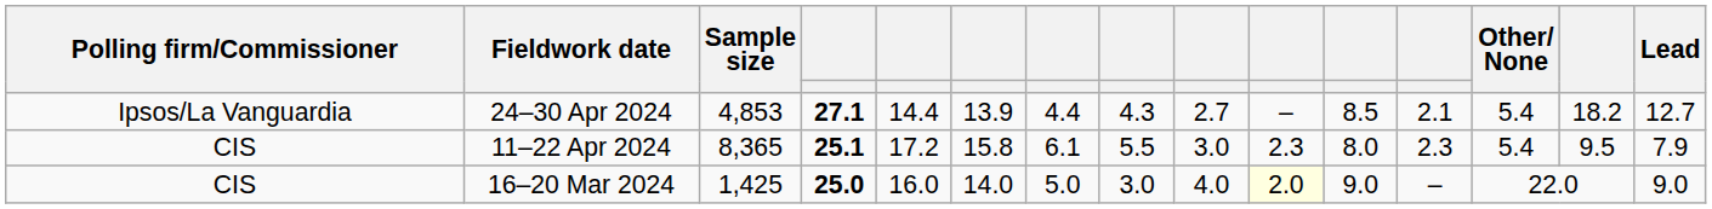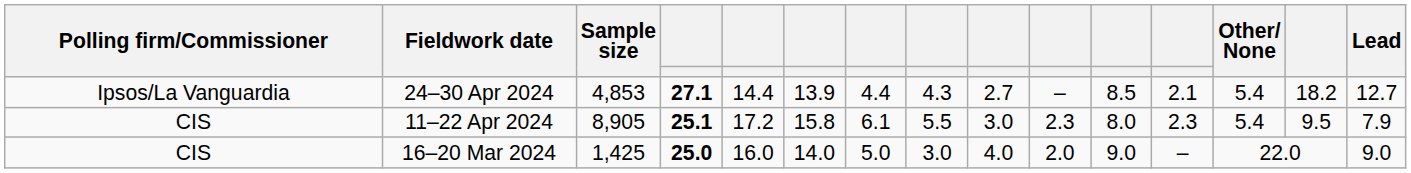11–22 Apr 2024 | Sample size: 8,365 -> 8,905
16–20 Mar 2024 | column 10: lightyellow background -> no background
